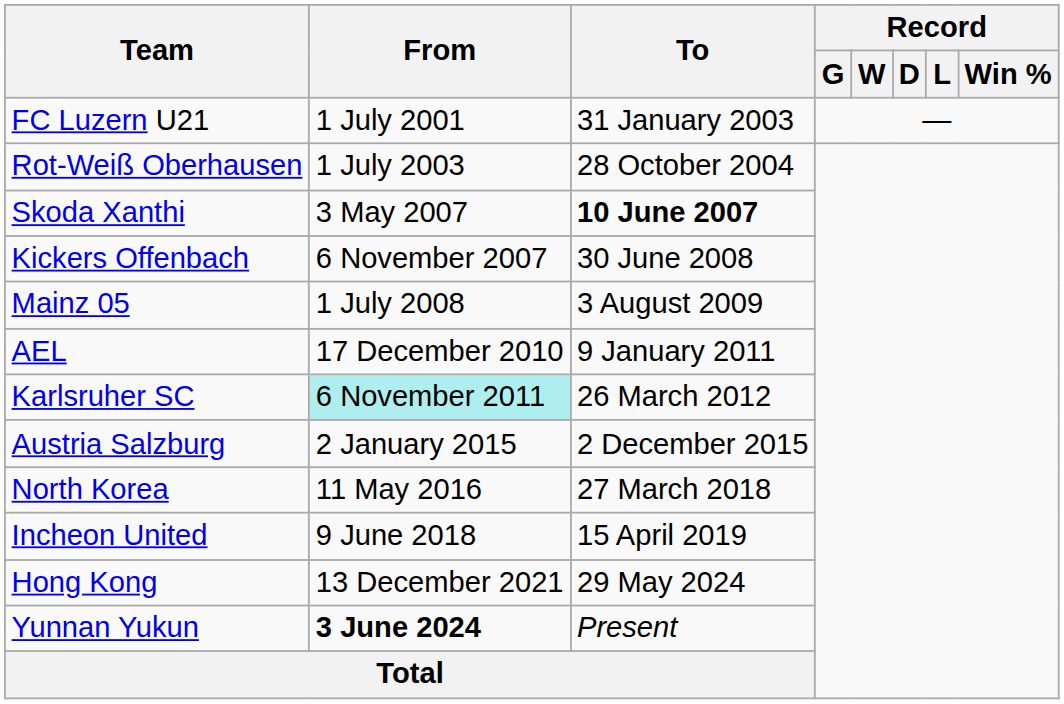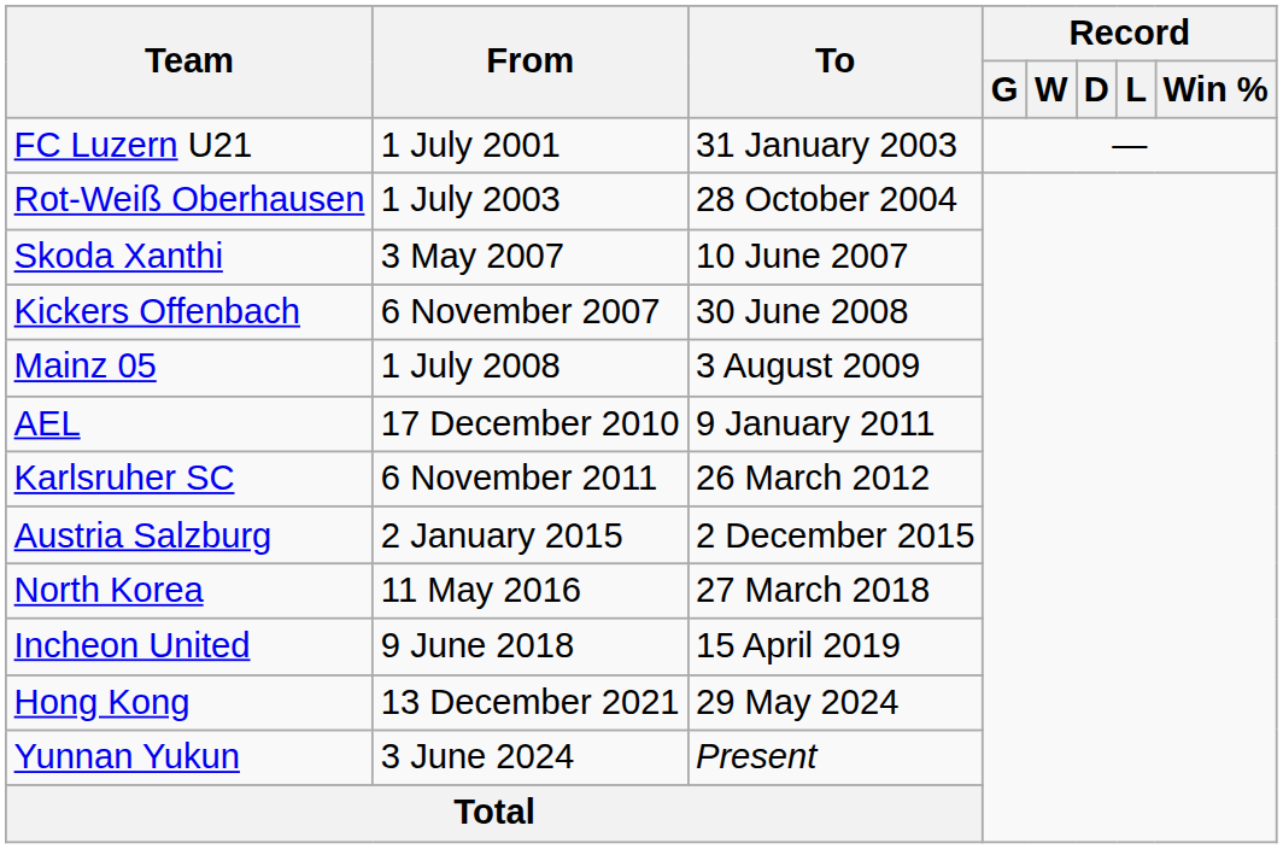Skoda Xanthi | To: bold -> normal
Karlsruher SC | From: paleturquoise background -> no background
Yunnan Yukun | From: bold -> normal
